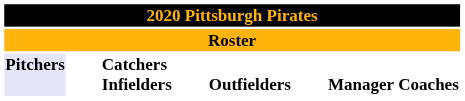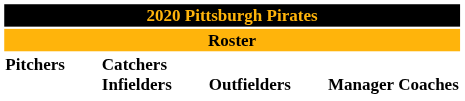Pitchers | column 1: lavender background -> no background
